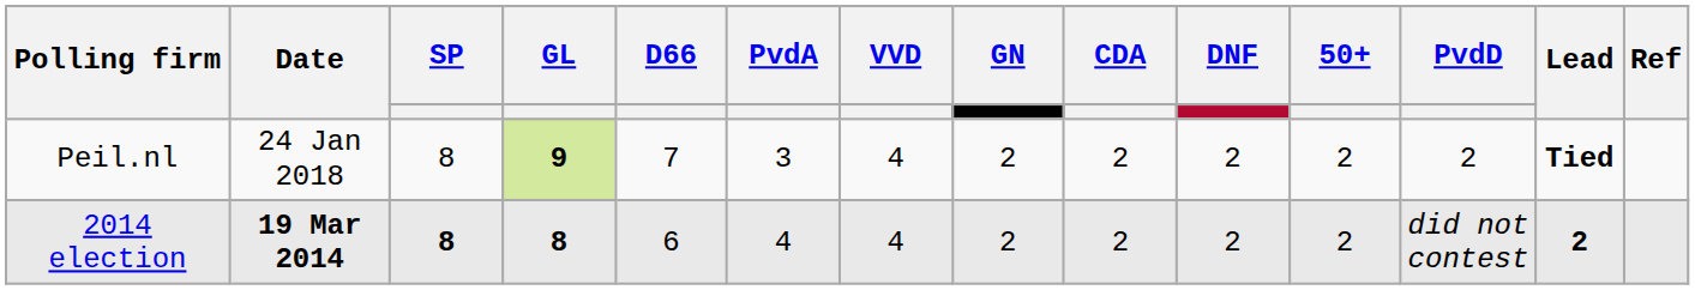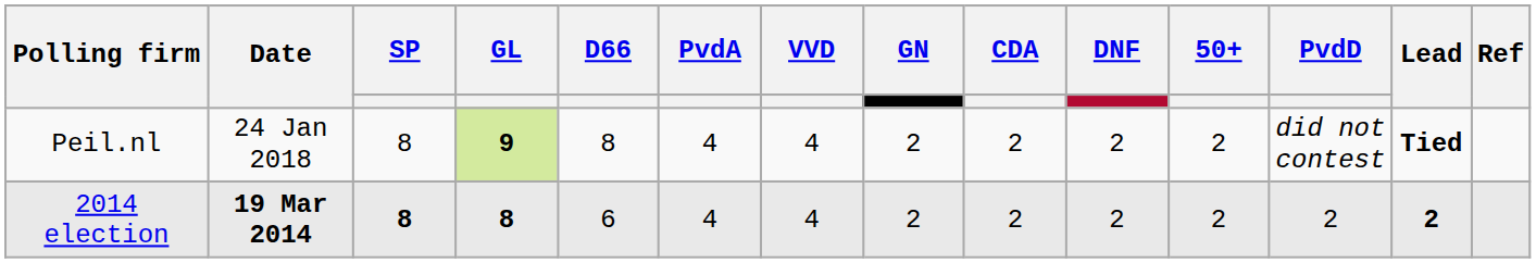Peil.nl | D66: 7 -> 8
Peil.nl | PvdA: 3 -> 4
Peil.nl | PvdD: 2 -> did not contest
2014 election | PvdD: did not contest -> 2
